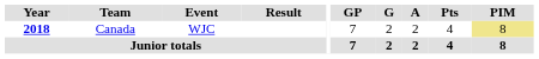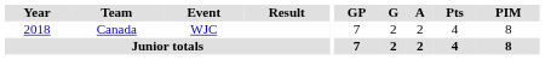Canada | Year: bold -> normal
Canada | PIM: khaki background -> no background
